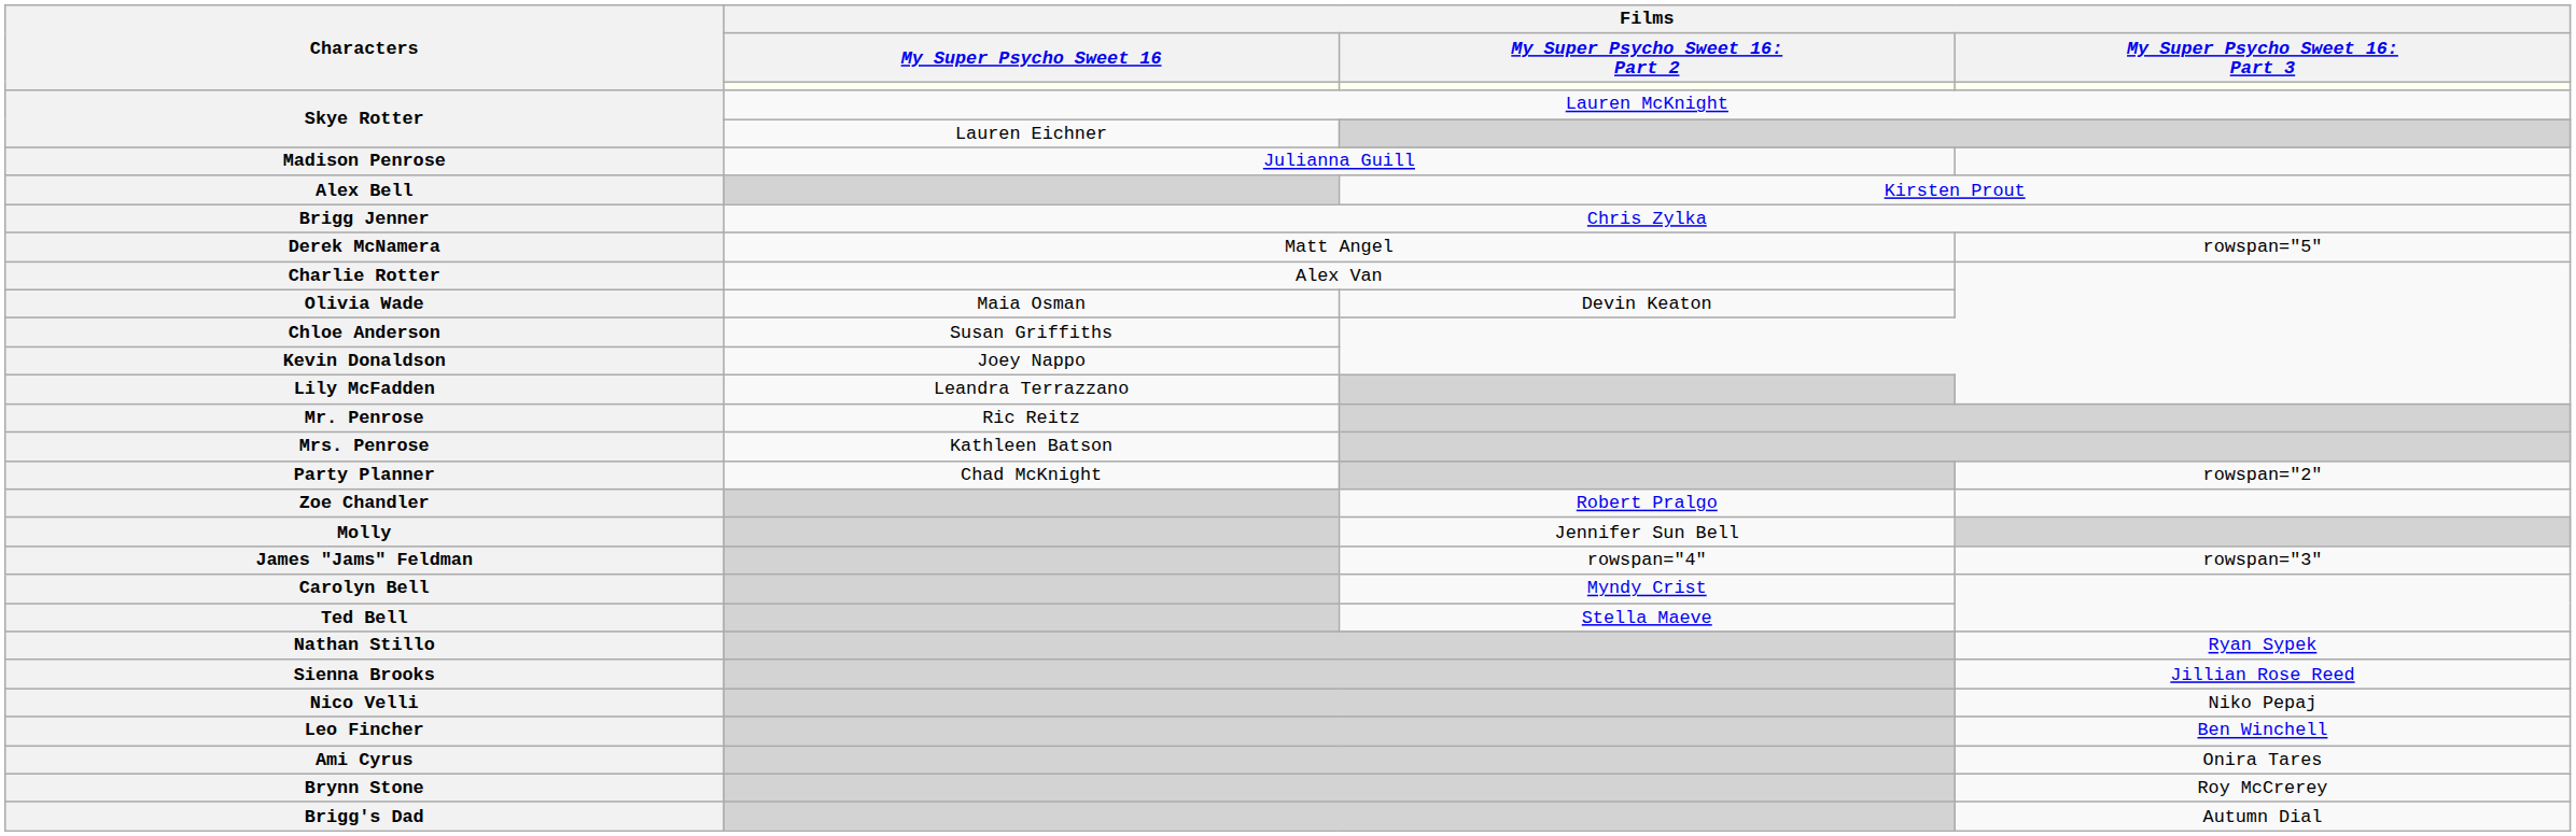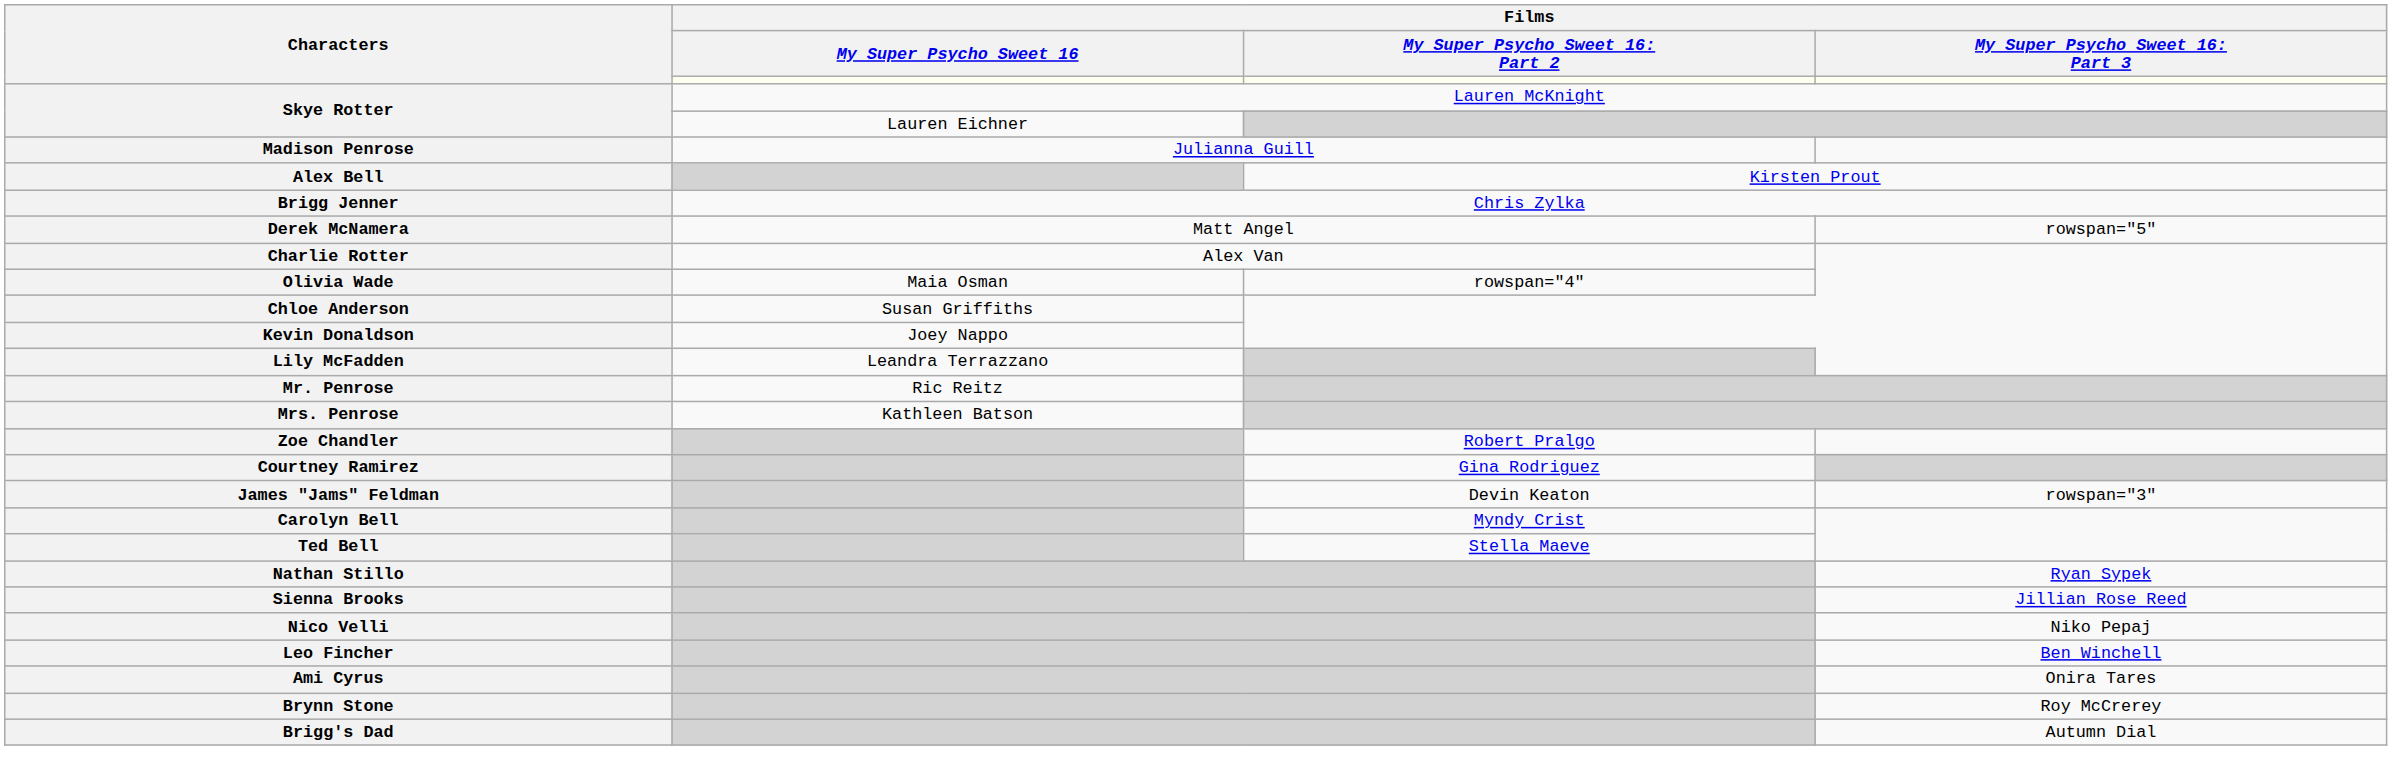Olivia Wade | column 3: Devin Keaton -> rowspan="4"
- row: Party Planner | Chad McKnight | rowspan="2"
- row: Molly | Jennifer Sun Bell
+ row: Courtney Ramirez | Gina Rodriguez
James "Jams" Feldman | column 3: rowspan="4" -> Devin Keaton
